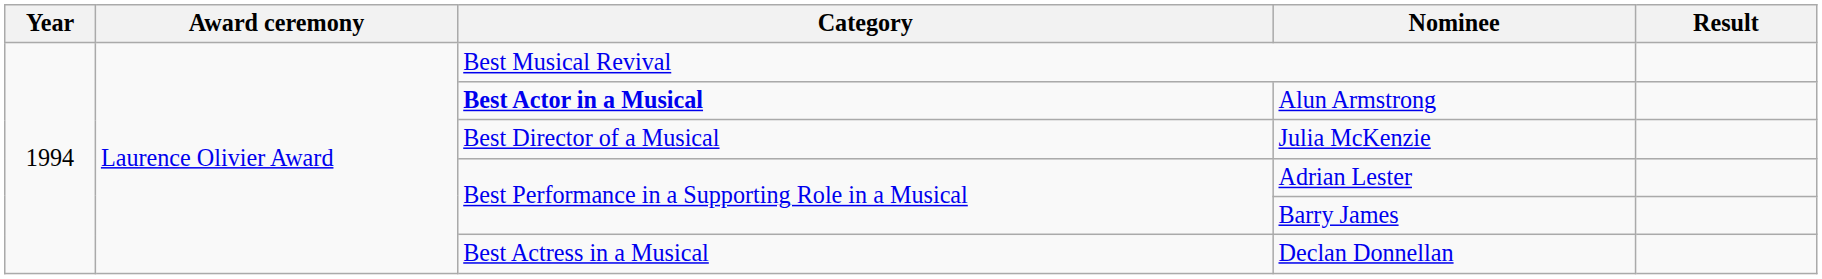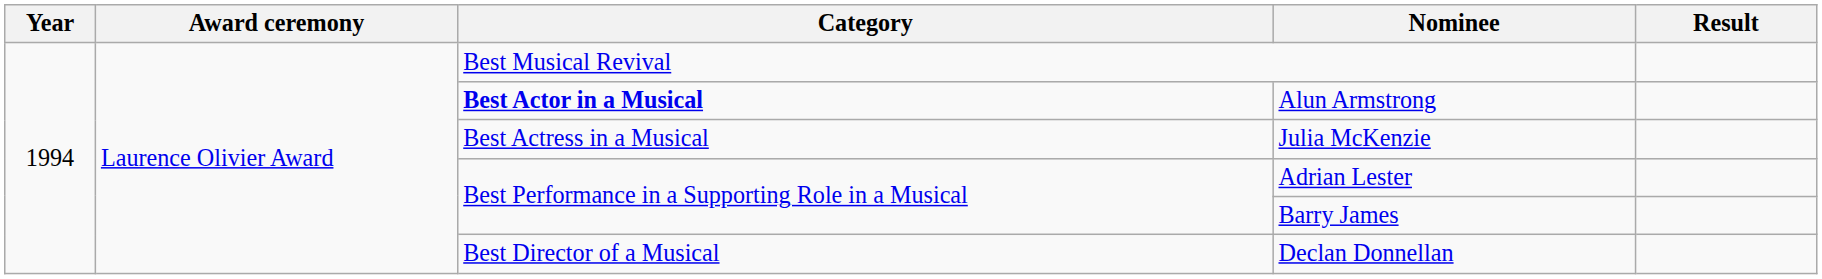Julia McKenzie | Category: Best Director of a Musical -> Best Actress in a Musical
Declan Donnellan | Category: Best Actress in a Musical -> Best Director of a Musical
